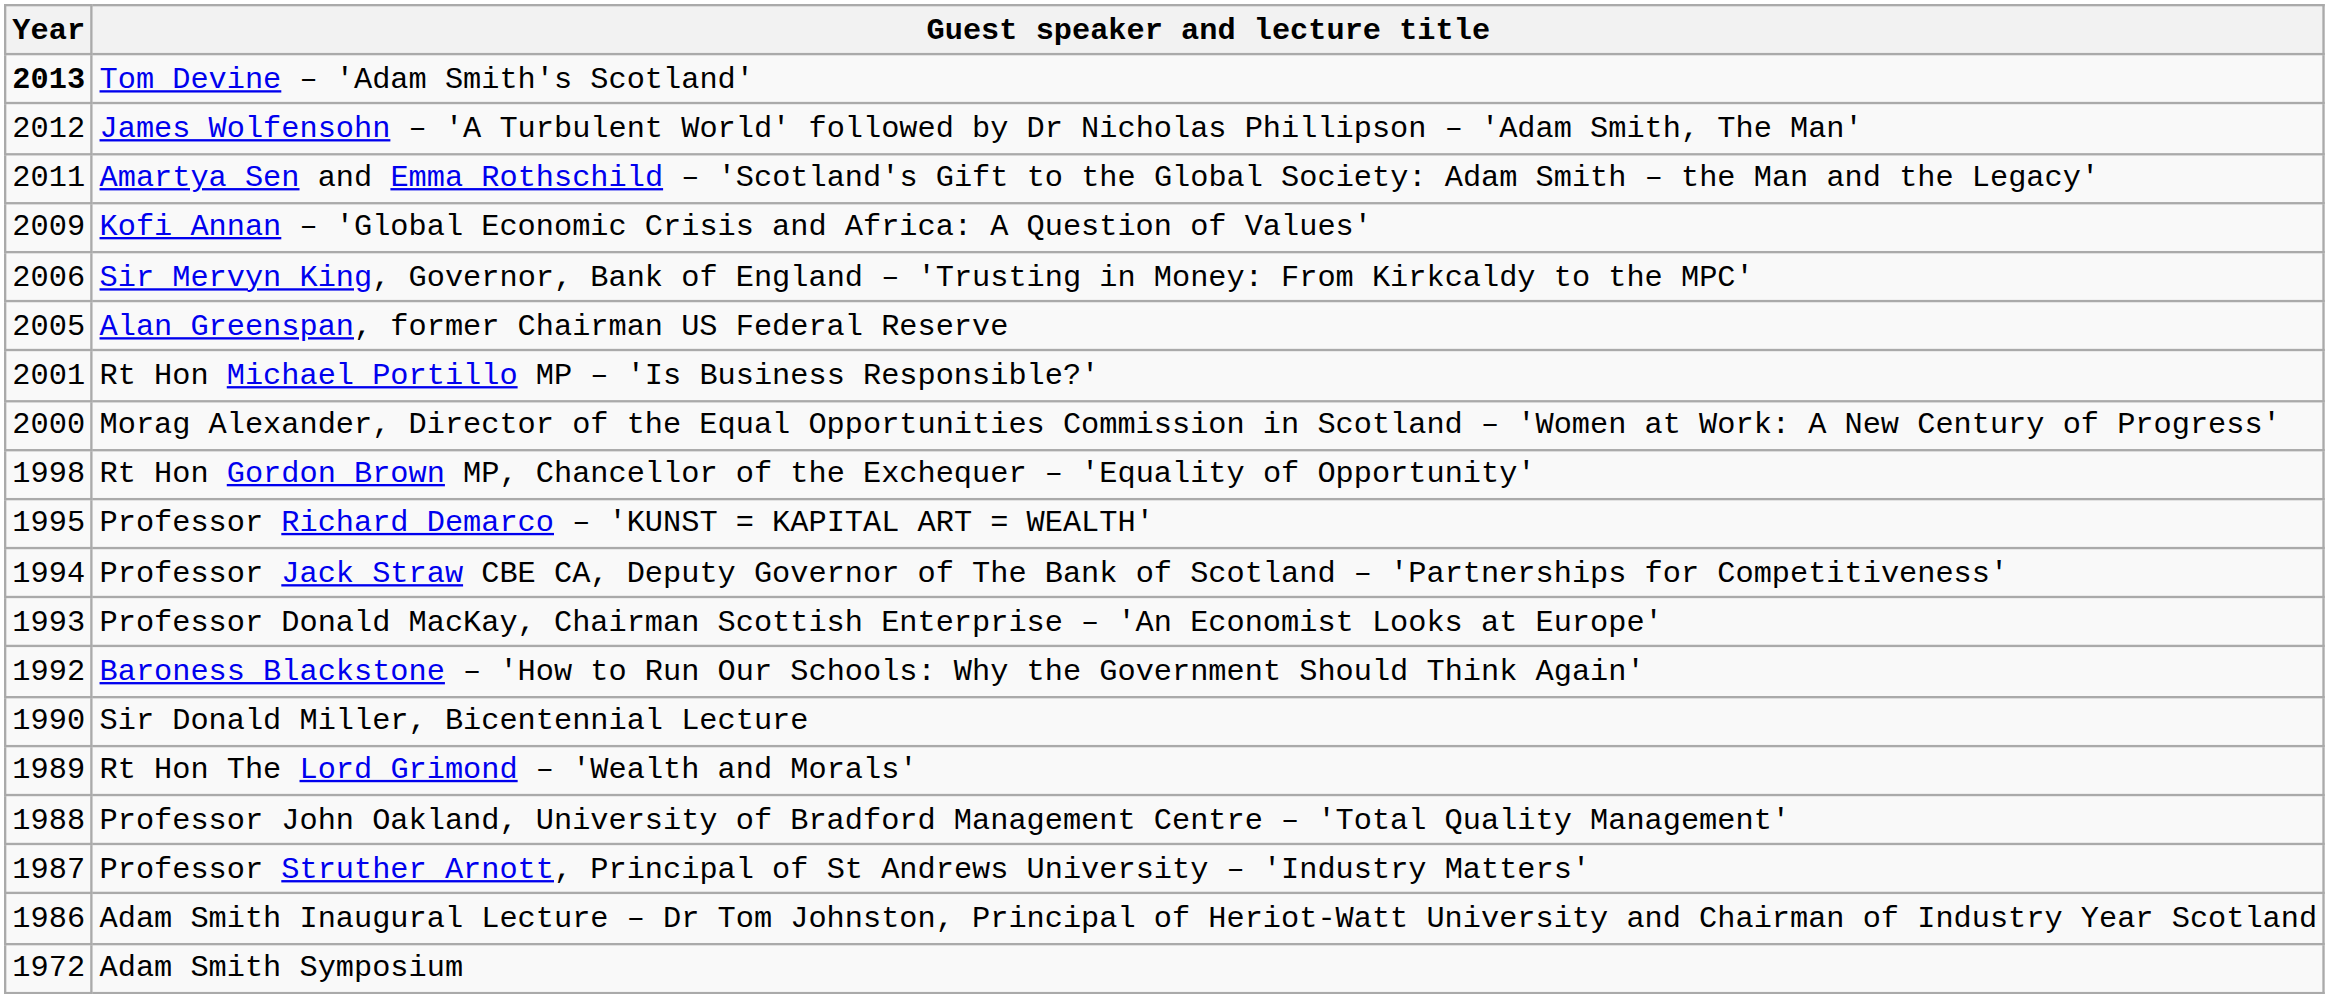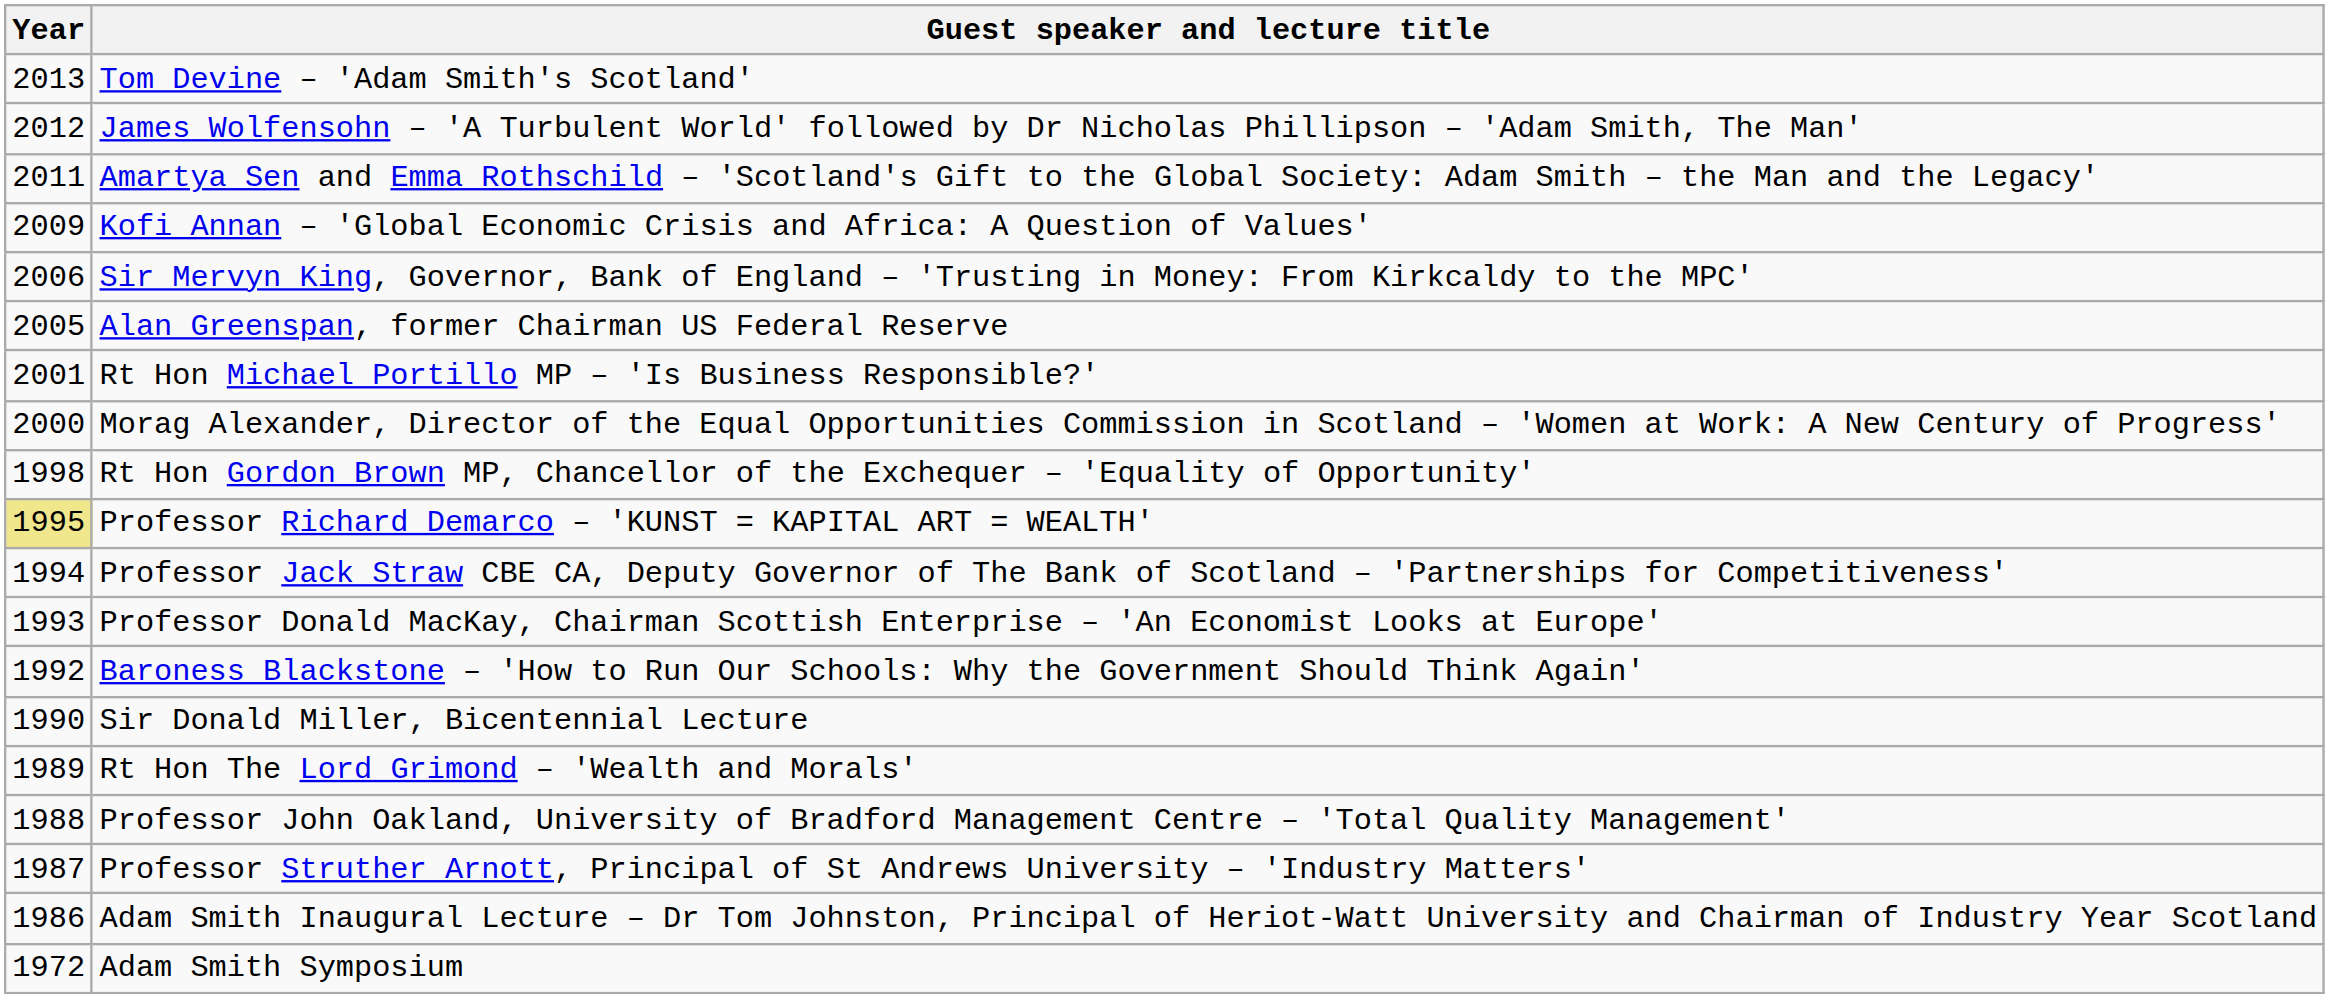Tom Devine – 'Adam Smith's Scotland' | Year: bold -> normal
Professor Richard Demarco – 'KUNST = KAPITAL ART = WEALTH' | Year: no background -> khaki background
